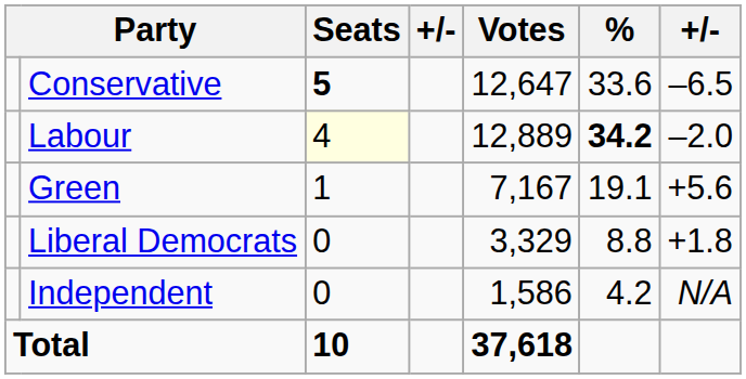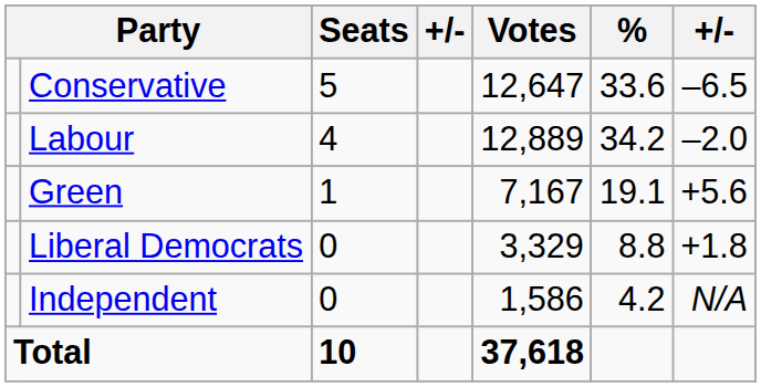Conservative | Seats: bold -> normal
Labour | Seats: lightyellow background -> no background
Labour | %: bold -> normal
